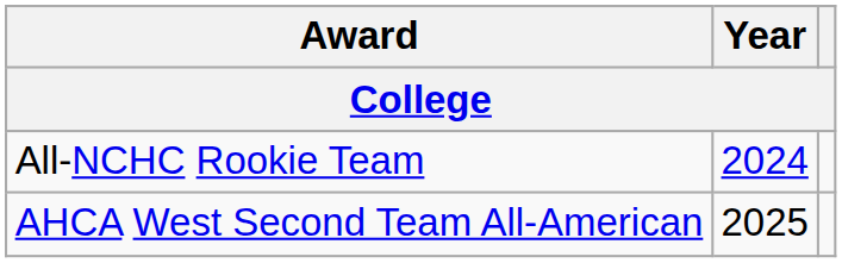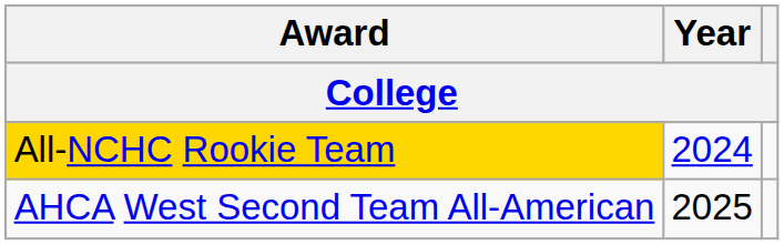row 3 | Award: no background -> gold background
